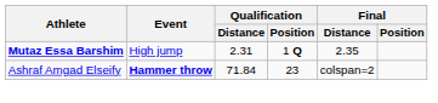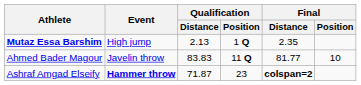Mutaz Essa Barshim | Qualification / Distance: 2.31 -> 2.13
+ row: Ahmed Bader Magour | Javelin throw | 83.83 | 11 Q | 81.77 | 10
Ashraf Amgad Elseify | Qualification / Distance: 71.84 -> 71.87
Ashraf Amgad Elseify | Final / Distance: normal -> bold
